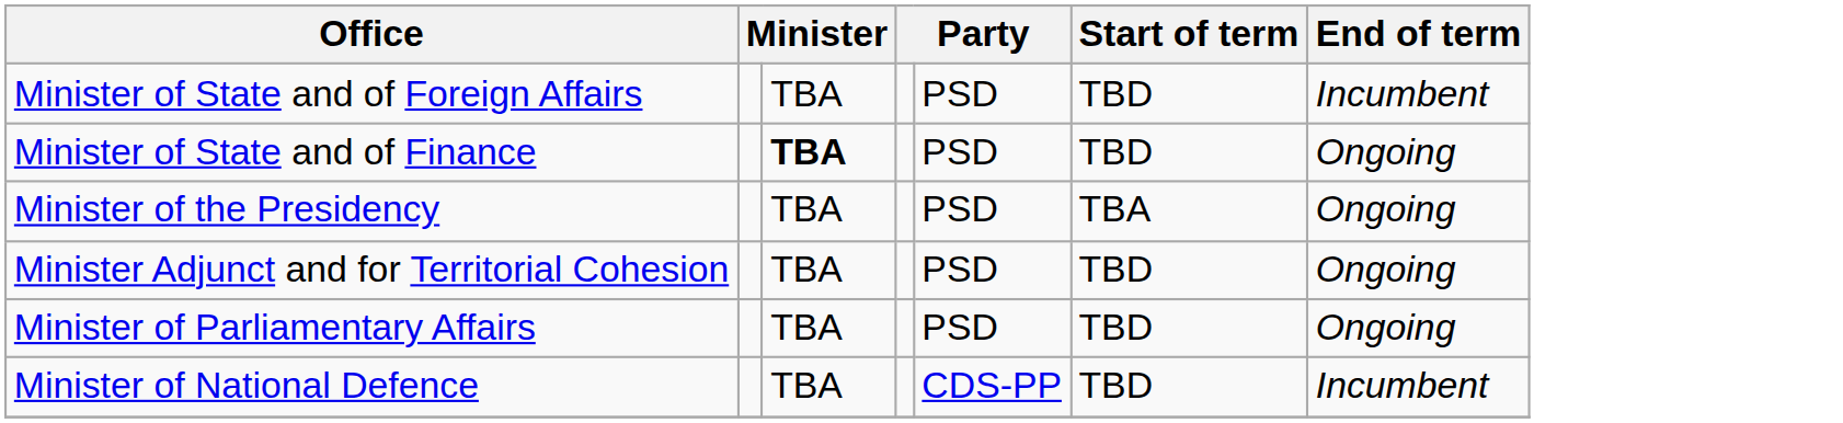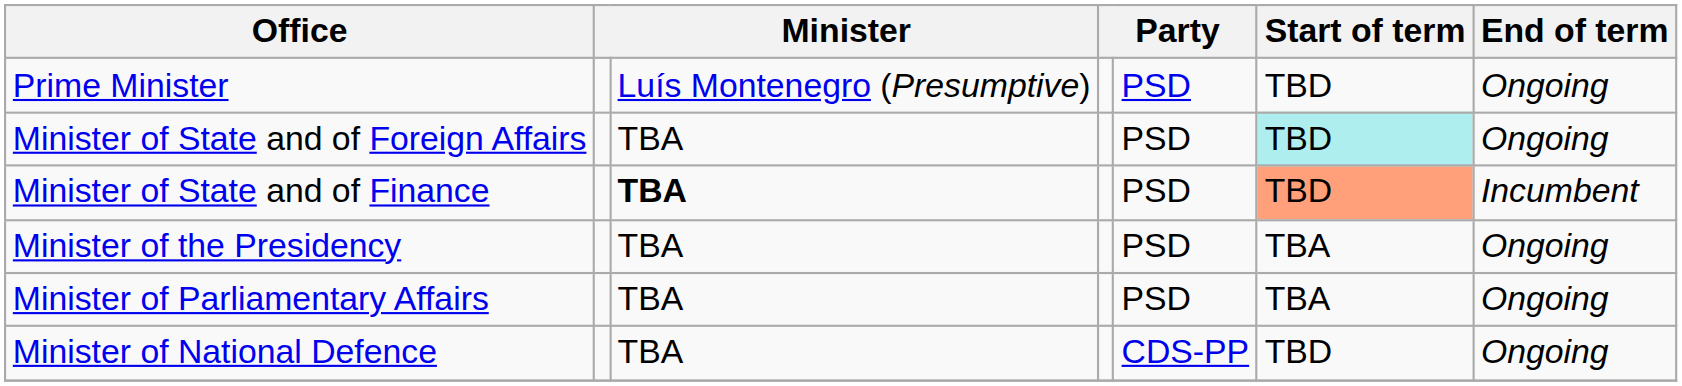+ row: Prime Minister | Luís Montenegro (Presumptive) | PSD | TBD | Ongoing
Minister of State and of Foreign Affairs | Start of term: no background -> paleturquoise background
Minister of State and of Foreign Affairs | End of term: Incumbent -> Ongoing
Minister of State and of Finance | Start of term: no background -> lightsalmon background
Minister of State and of Finance | End of term: Ongoing -> Incumbent
- row: Minister Adjunct and for Territorial Cohesion | TBA | PSD | TBD | Ongoing
Minister of Parliamentary Affairs | Start of term: TBD -> TBA
Minister of National Defence | End of term: Incumbent -> Ongoing
